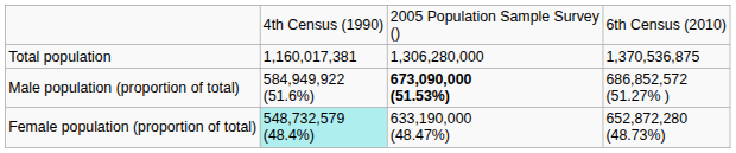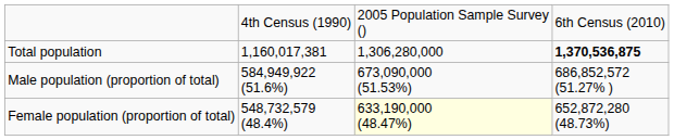row 2 | column 4: normal -> bold
row 3 | column 3: bold -> normal
row 4 | column 2: paleturquoise background -> no background
row 4 | column 3: no background -> lightyellow background
